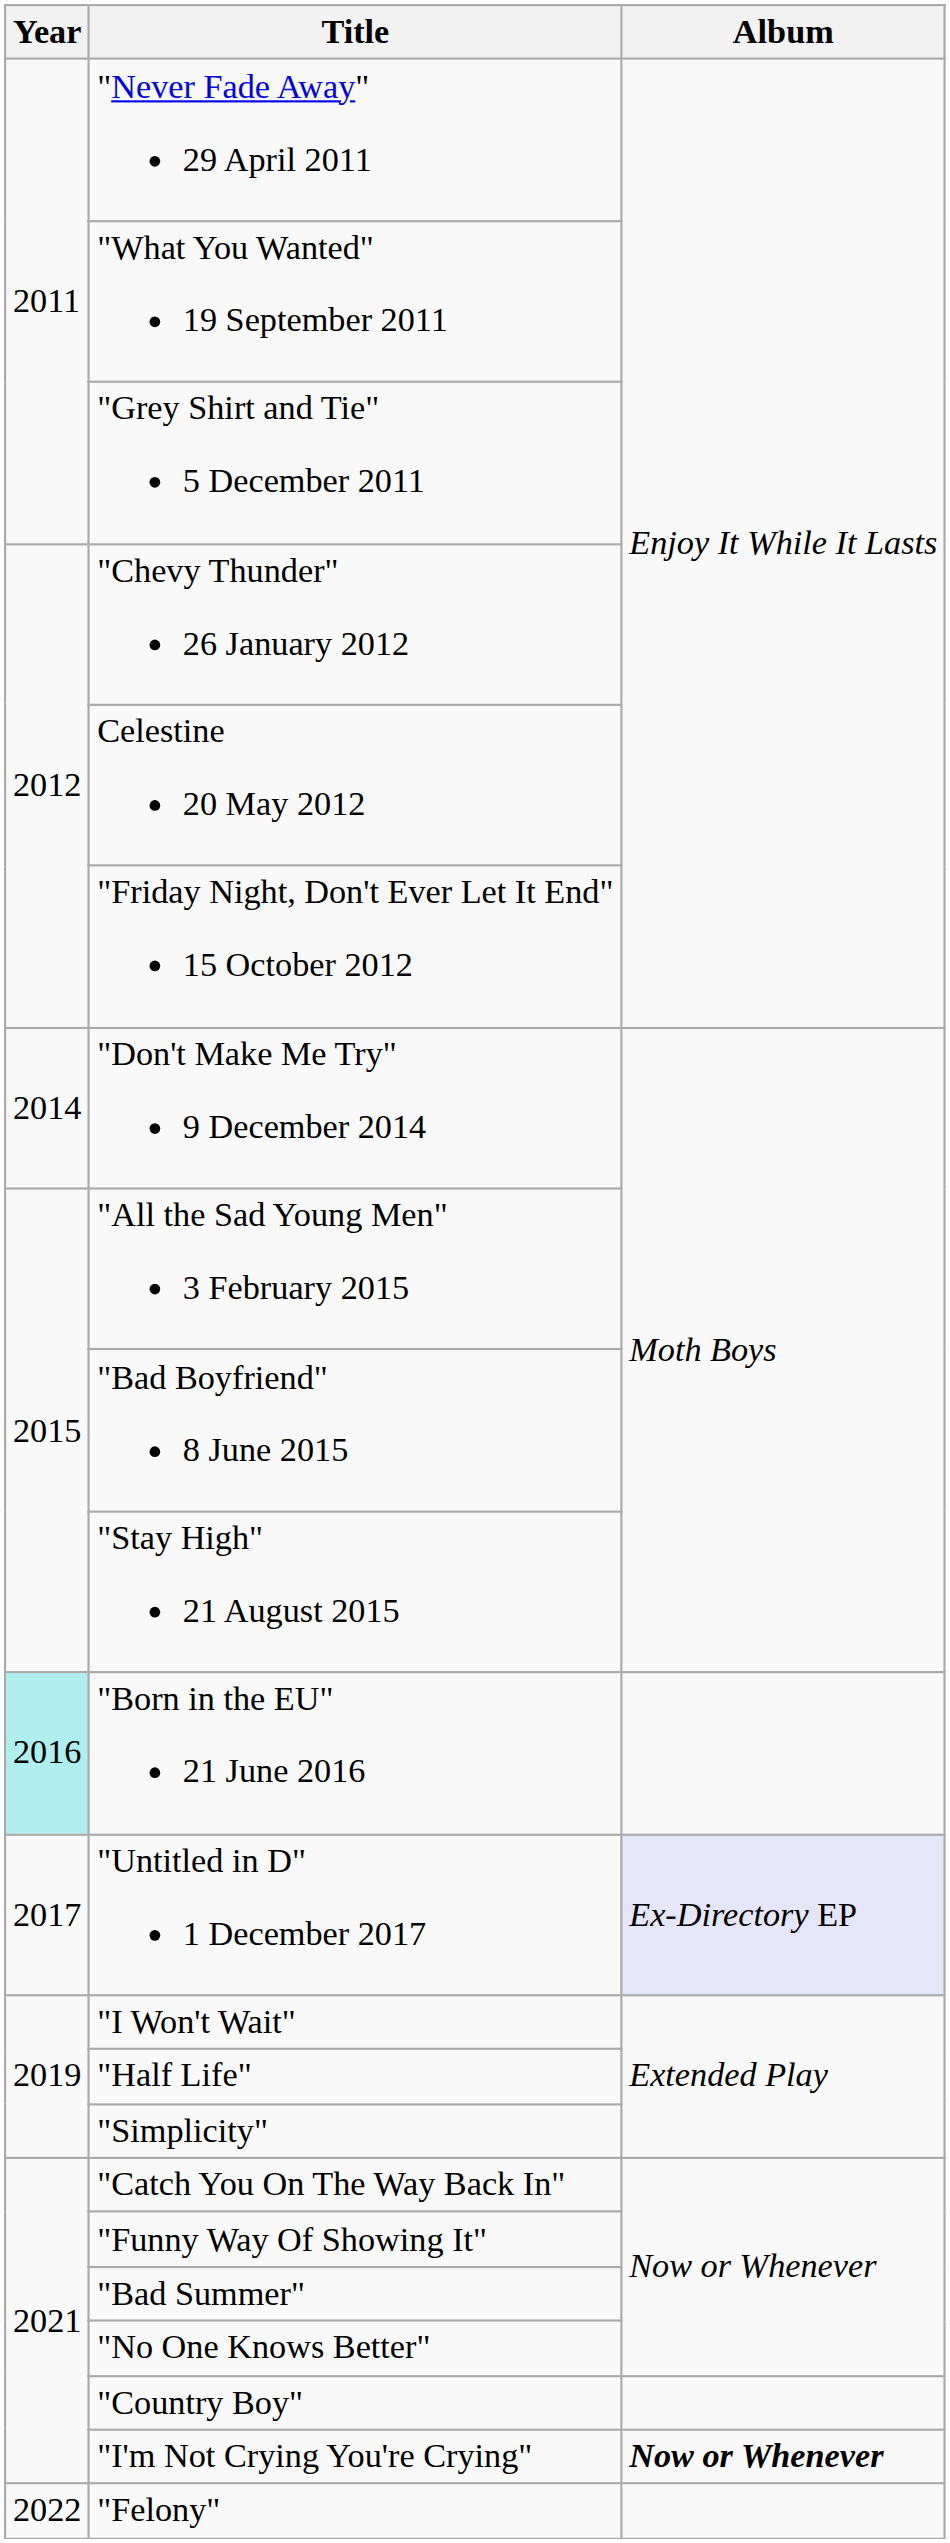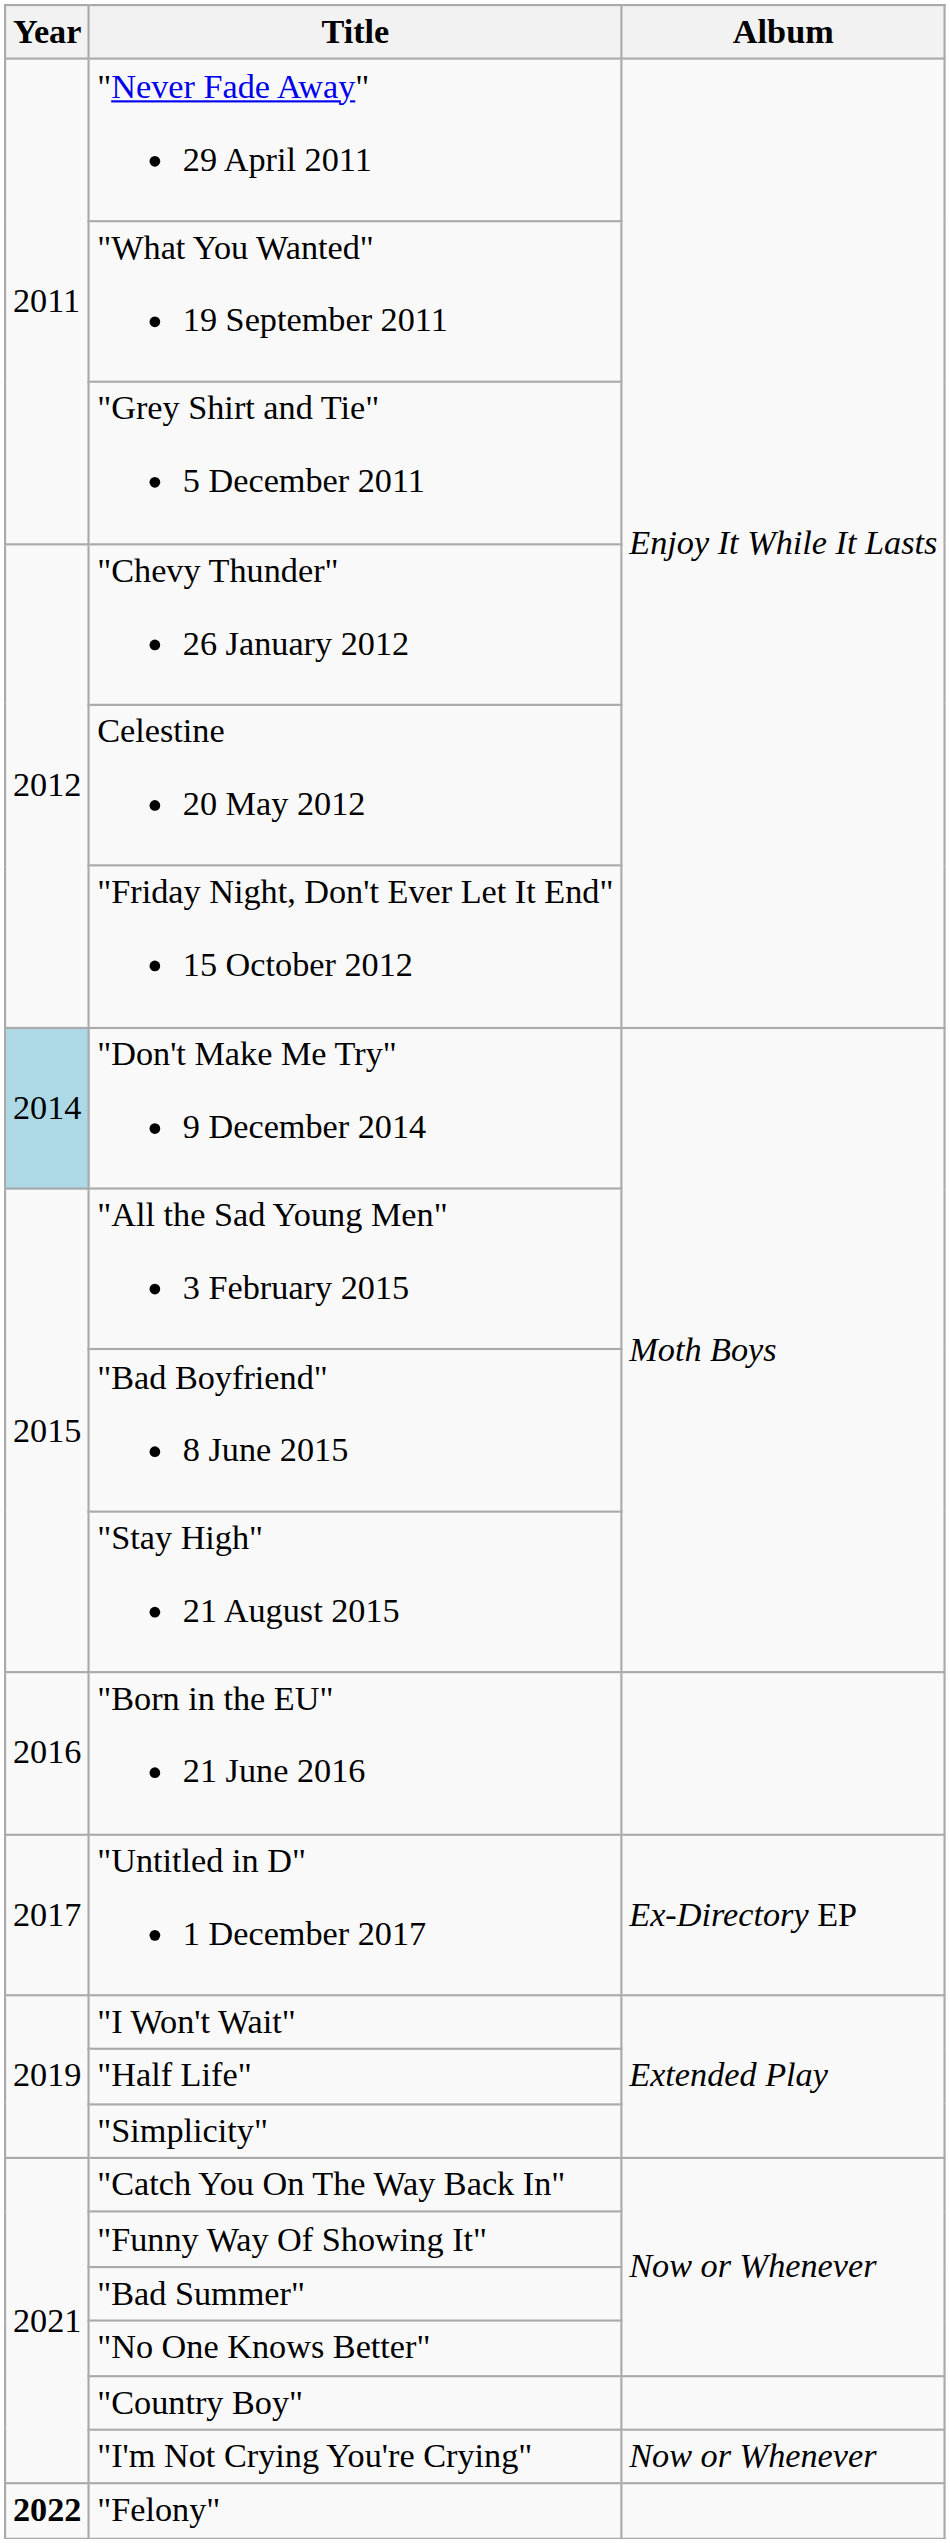"Don't Make Me Try" 9 December 2014 | Year: no background -> lightblue background
"Born in the EU" 21 June 2016 | Year: paleturquoise background -> no background
"Untitled in D" 1 December 2017 | Album: lavender background -> no background
"I'm Not Crying You're Crying" | Album: bold -> normal
"Felony" | Year: normal -> bold
